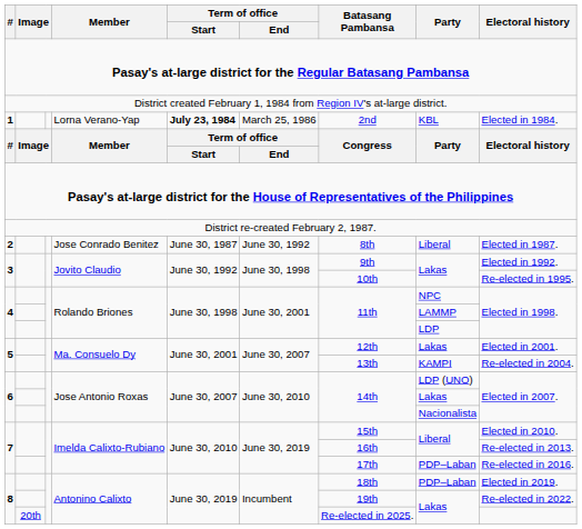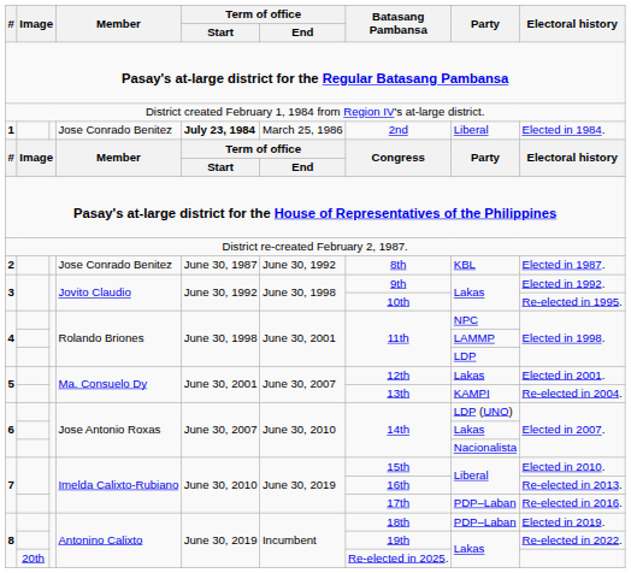1 | Member: Lorna Verano-Yap -> Jose Conrado Benitez
1 | Party: KBL -> Liberal
2 | Party: Liberal -> KBL
